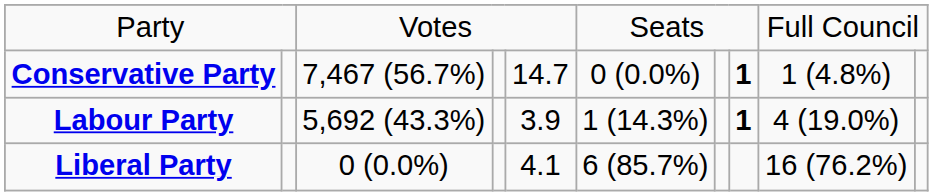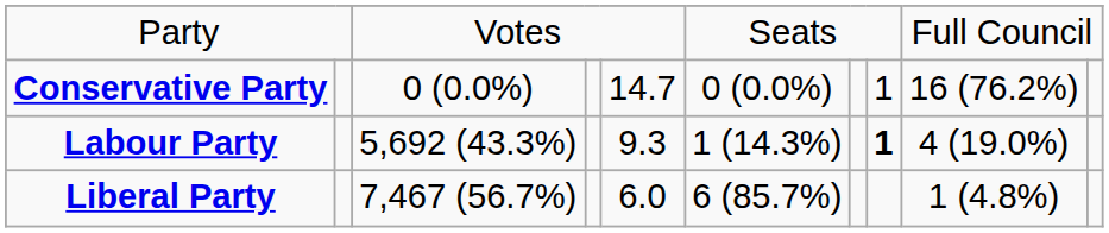Conservative Party | column 3: 7,467 (56.7%) -> 0 (0.0%)
Conservative Party | column 8: bold -> normal
Conservative Party | column 9: 1 (4.8%) -> 16 (76.2%)
Labour Party | column 5: 3.9 -> 9.3
Liberal Party | column 3: 0 (0.0%) -> 7,467 (56.7%)
Liberal Party | column 5: 4.1 -> 6.0
Liberal Party | column 9: 16 (76.2%) -> 1 (4.8%)
